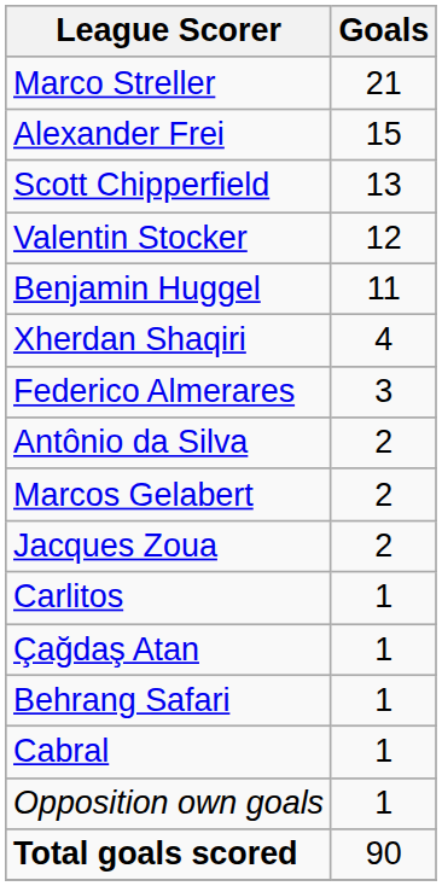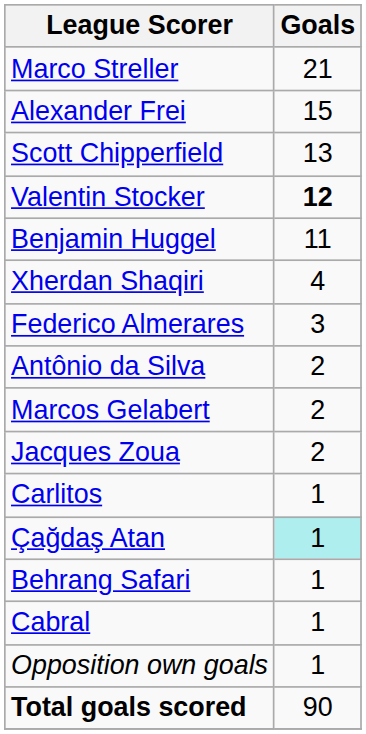Valentin Stocker | Goals: normal -> bold
Çağdaş Atan | Goals: no background -> paleturquoise background
